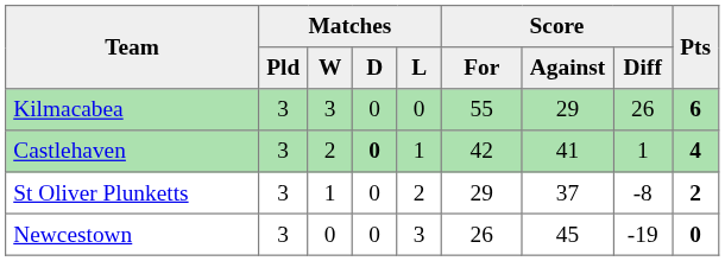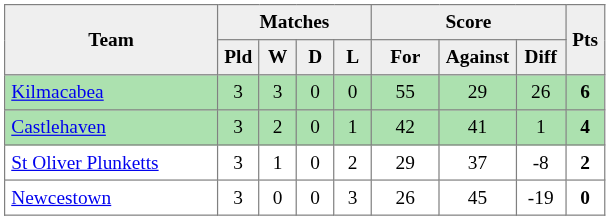Castlehaven | Matches / D: bold -> normal
